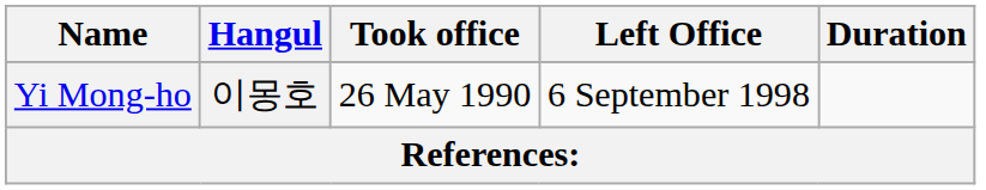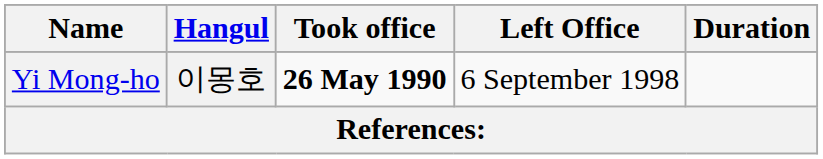Yi Mong-ho | Took office: normal -> bold
